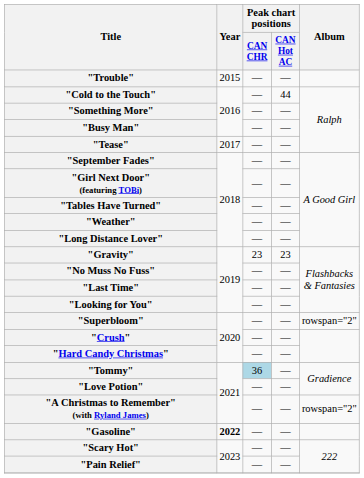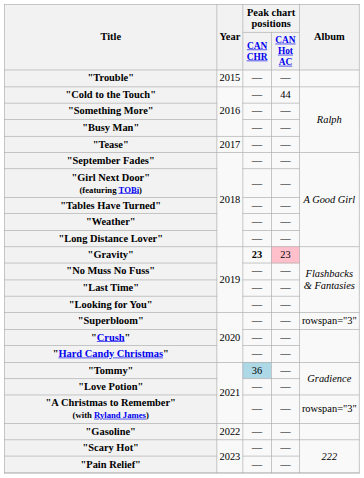"Gravity" | Peak chart positions / CAN CHR: normal -> bold
"Gravity" | Peak chart positions / CAN Hot AC: no background -> pink background
"Superbloom" | Album: rowspan="2" -> rowspan="3"
"A Christmas to Remember" (with Ryland James) | Album: rowspan="2" -> rowspan="3"
"Gasoline" | Year: bold -> normal
